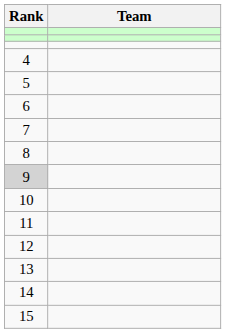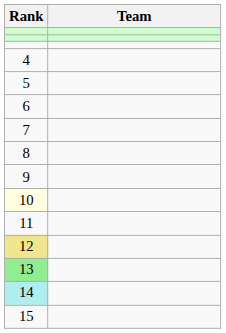row 10 | Rank: lightgrey background -> no background
row 11 | Rank: no background -> lightyellow background
row 13 | Rank: no background -> khaki background
row 14 | Rank: no background -> lightgreen background
row 15 | Rank: no background -> paleturquoise background
